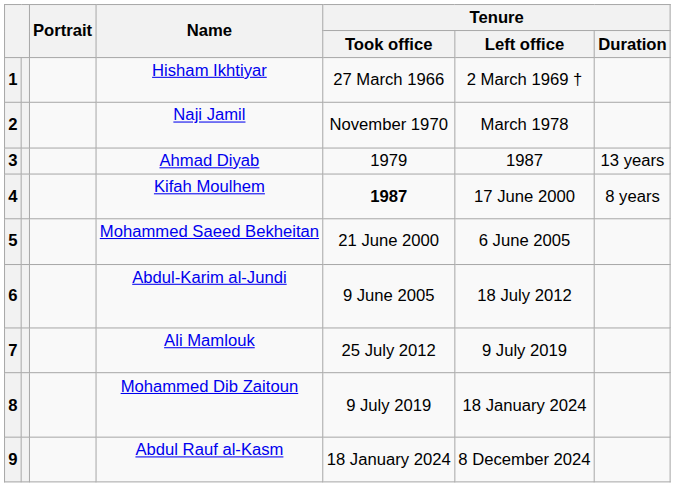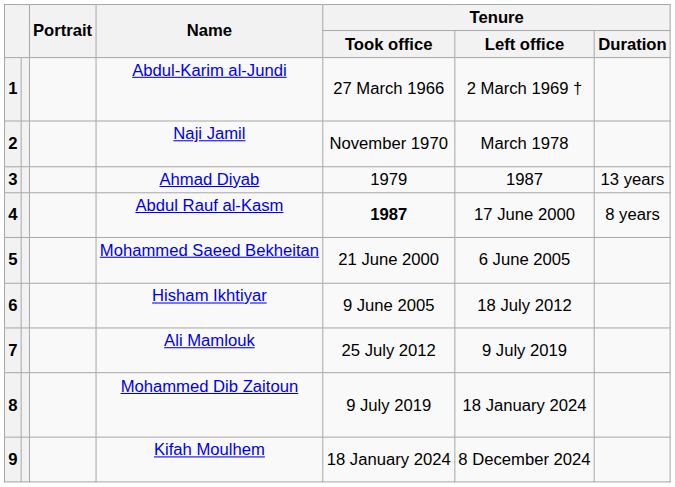1 | Name: Hisham Ikhtiyar -> Abdul-Karim al-Jundi
4 | Name: Kifah Moulhem -> Abdul Rauf al-Kasm
6 | Name: Abdul-Karim al-Jundi -> Hisham Ikhtiyar
9 | Name: Abdul Rauf al-Kasm -> Kifah Moulhem
